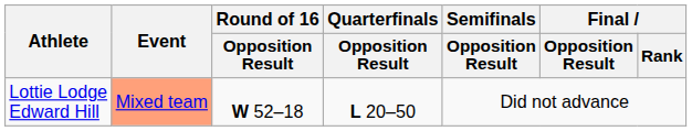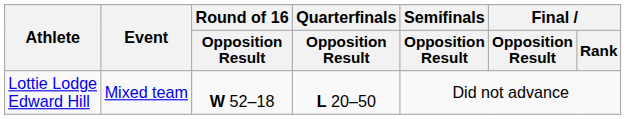Lottie Lodge Edward Hill | Event: lightsalmon background -> no background
